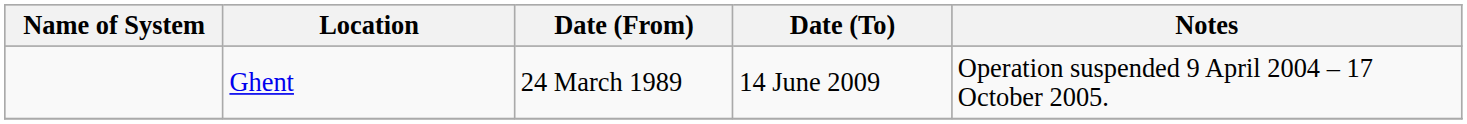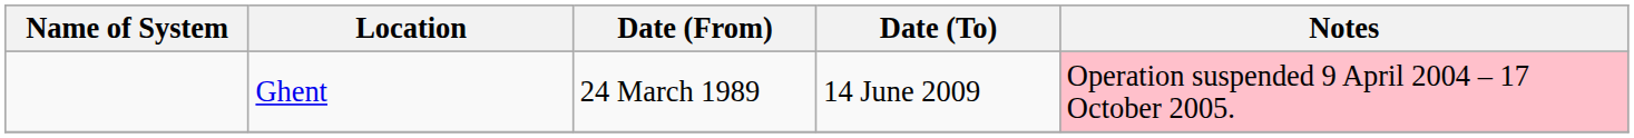Ghent | Notes: no background -> pink background
